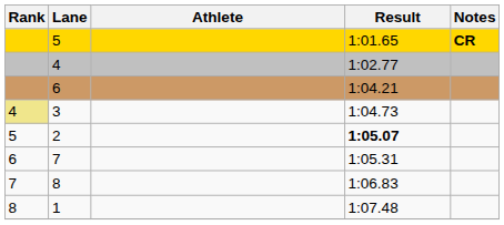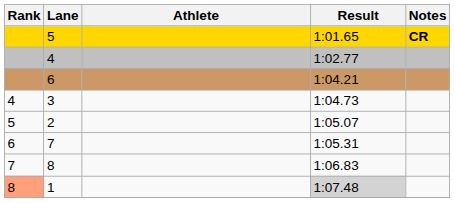3 | Rank: khaki background -> no background
2 | Result: bold -> normal
1 | Rank: no background -> lightsalmon background
1 | Result: no background -> lightgrey background
